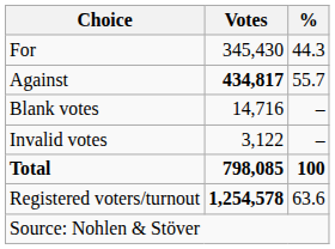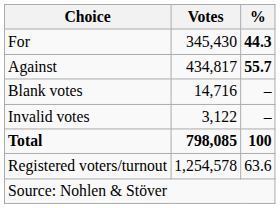For | %: normal -> bold
Against | Votes: bold -> normal
Against | %: normal -> bold
Registered voters/turnout | Votes: bold -> normal
